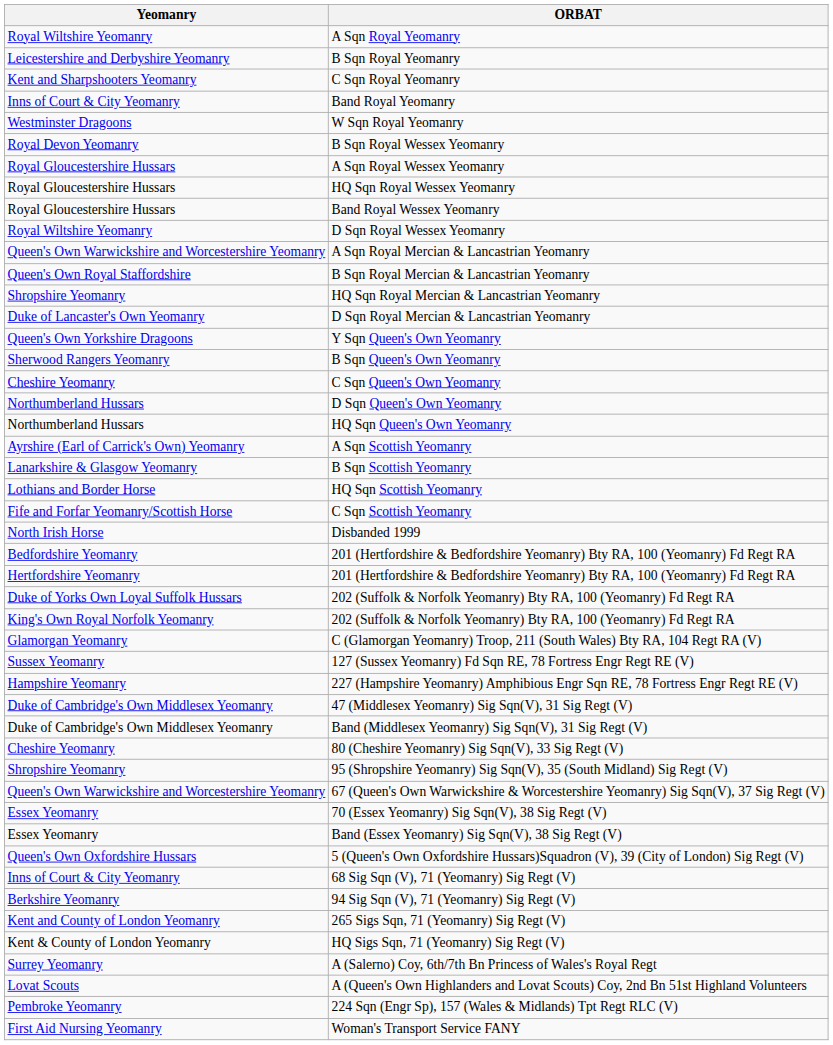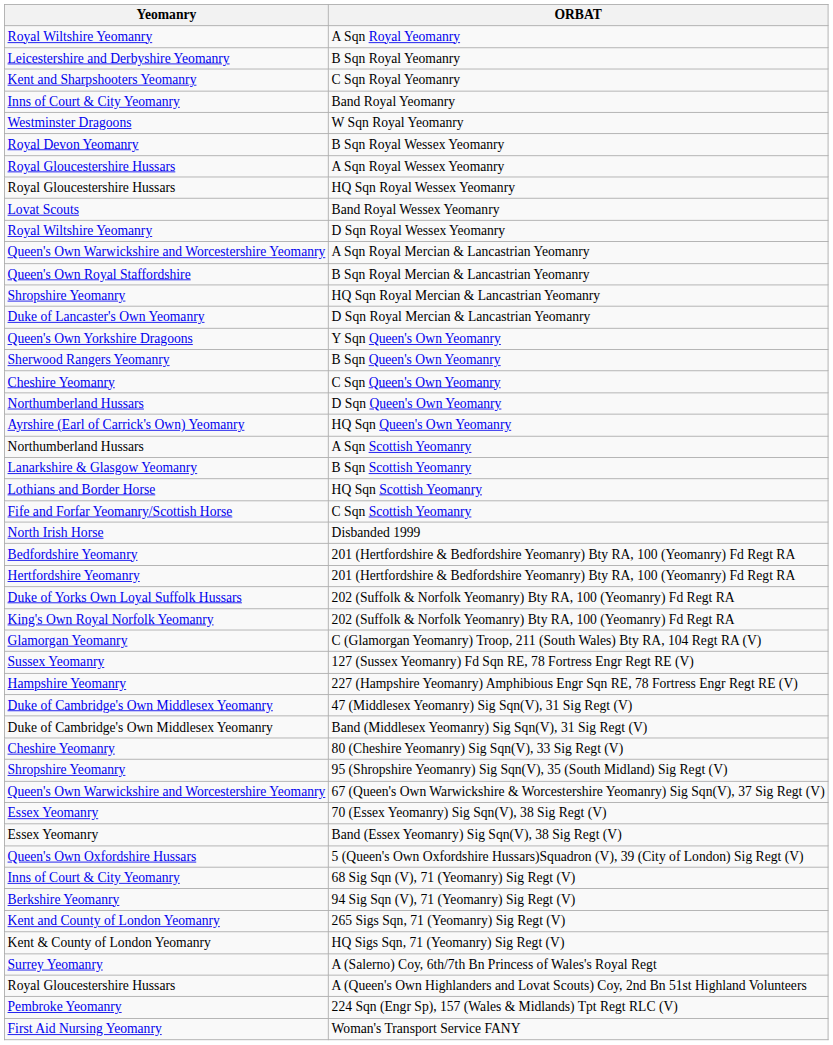row 10 | Yeomanry: Royal Gloucestershire Hussars -> Lovat Scouts
row 20 | Yeomanry: Northumberland Hussars -> Ayrshire (Earl of Carrick's Own) Yeomanry
row 21 | Yeomanry: Ayrshire (Earl of Carrick's Own) Yeomanry -> Northumberland Hussars
row 46 | Yeomanry: Lovat Scouts -> Royal Gloucestershire Hussars
